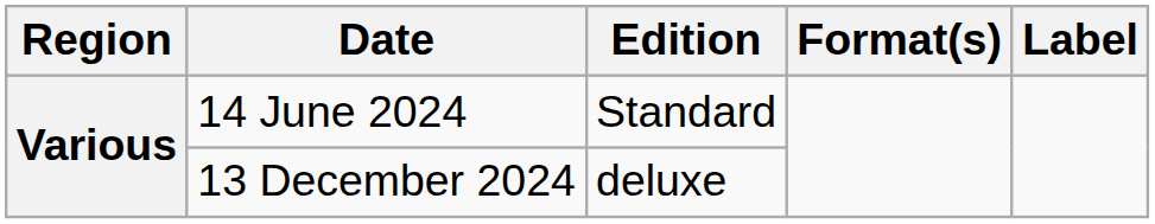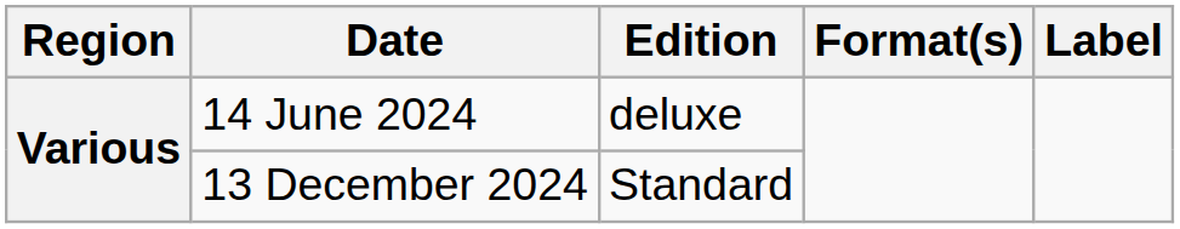14 June 2024 | Edition: Standard -> deluxe
13 December 2024 | Edition: deluxe -> Standard
